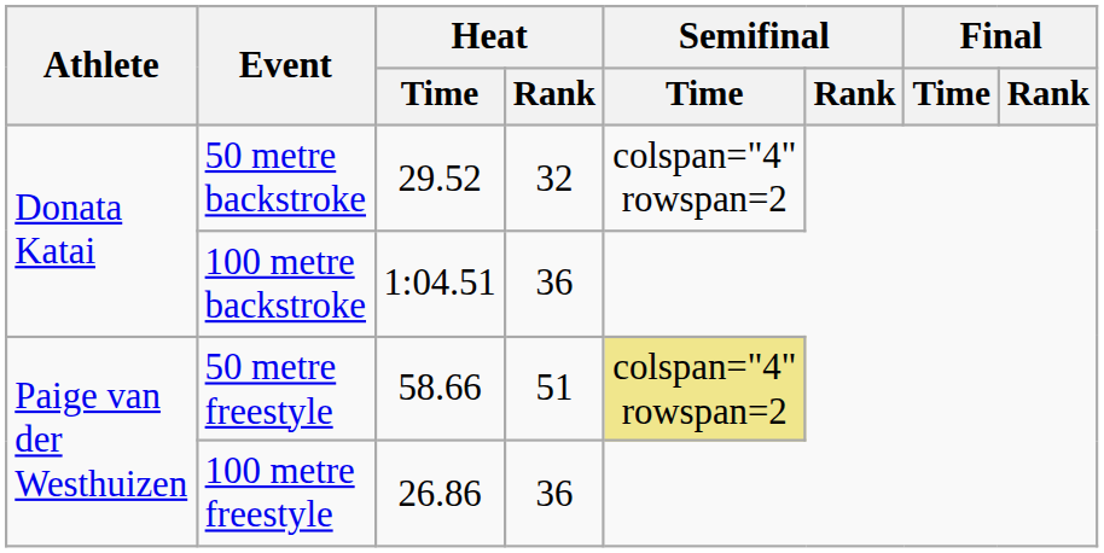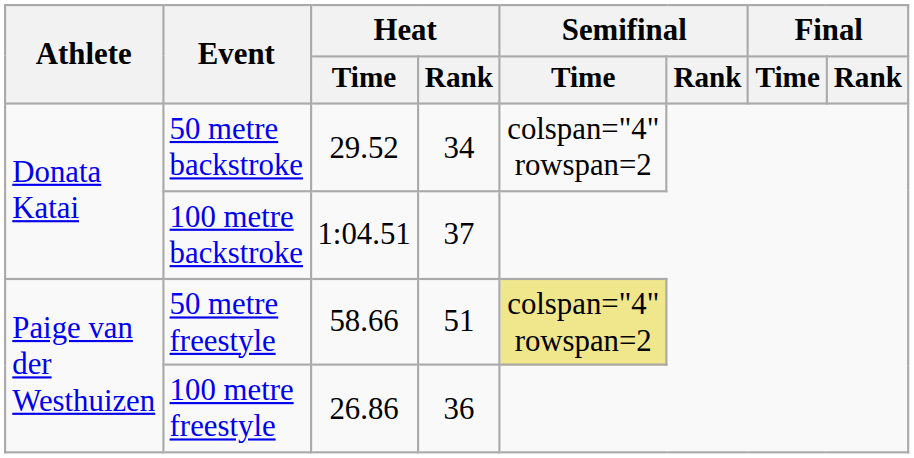50 metre backstroke | Heat / Rank: 32 -> 34
100 metre backstroke | Heat / Rank: 36 -> 37
